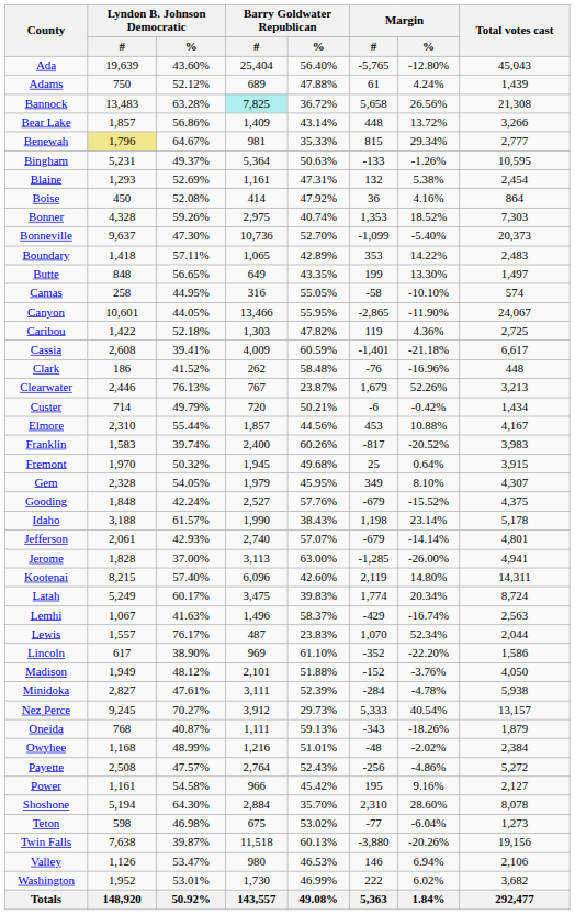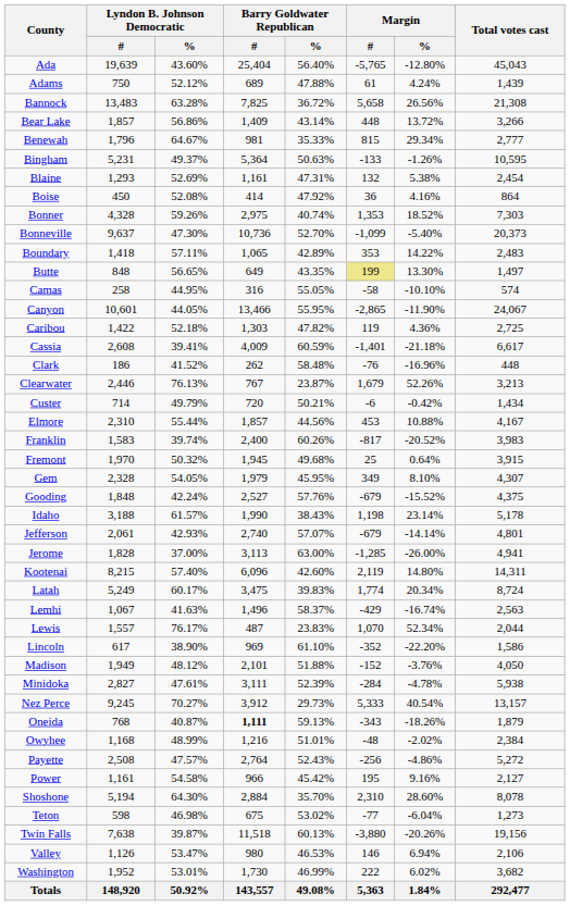Bannock | Barry Goldwater Republican / #: paleturquoise background -> no background
Benewah | Lyndon B. Johnson Democratic / #: khaki background -> no background
Butte | Margin / #: no background -> khaki background
Oneida | Barry Goldwater Republican / #: normal -> bold
